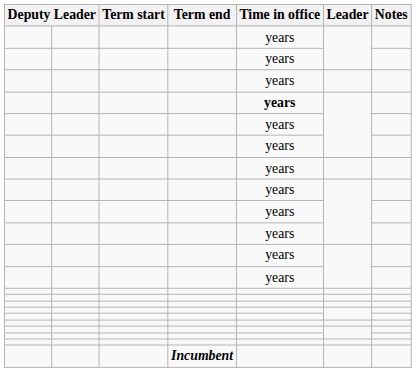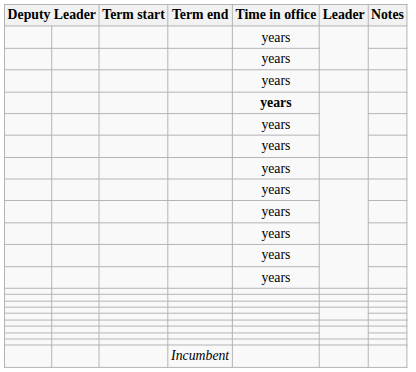Incumbent | Term end: bold -> normal
